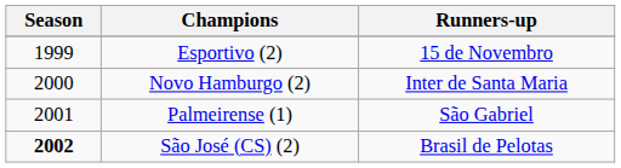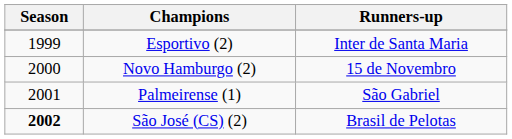Esportivo (2) | Runners-up: 15 de Novembro -> Inter de Santa Maria
Novo Hamburgo (2) | Runners-up: Inter de Santa Maria -> 15 de Novembro
